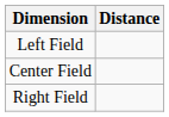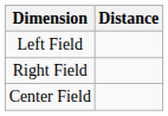rows swapped: Center Field <-> Right Field
